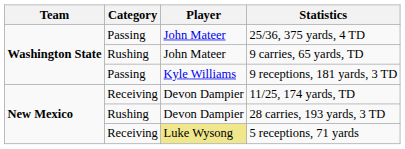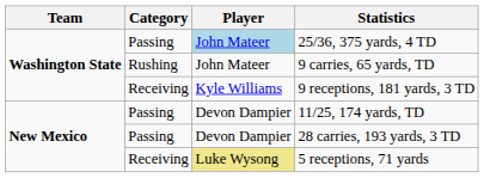25/36, 375 yards, 4 TD | Player: no background -> lightblue background
9 receptions, 181 yards, 3 TD | Category: Passing -> Receiving
11/25, 174 yards, TD | Category: Receiving -> Passing
28 carries, 193 yards, 3 TD | Category: Rushing -> Passing
